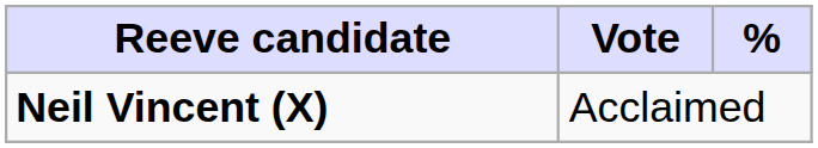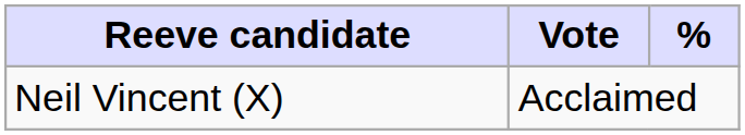Neil Vincent (X) | Reeve candidate: bold -> normal
